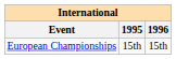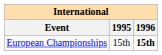European Championships | 1996: normal -> bold
